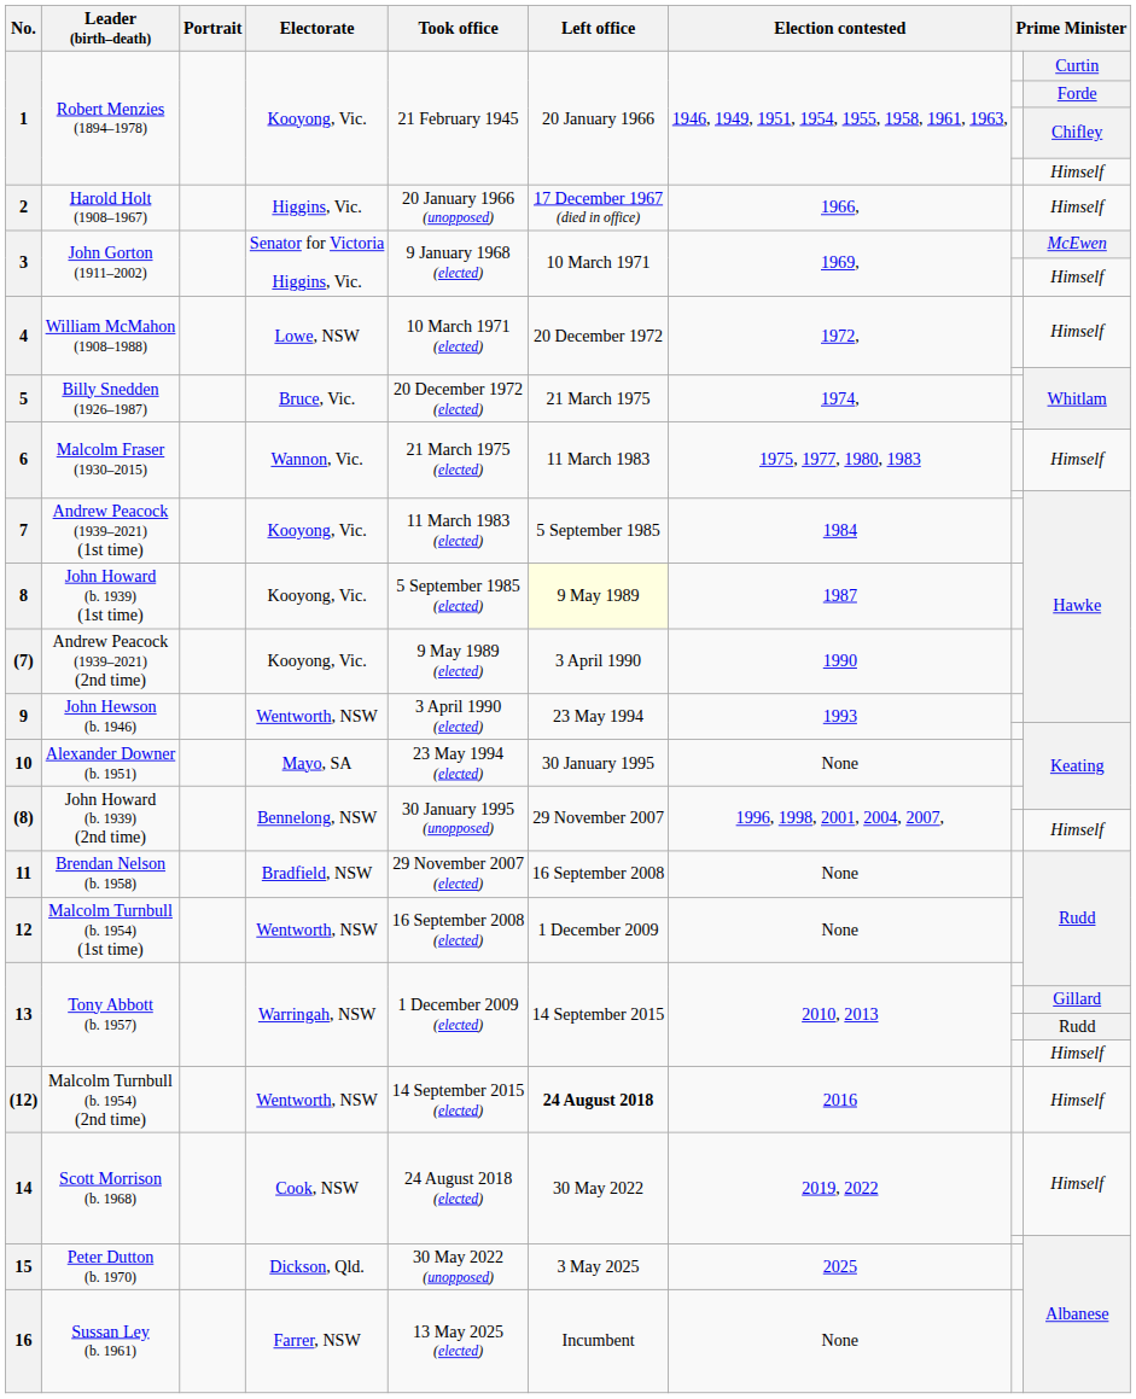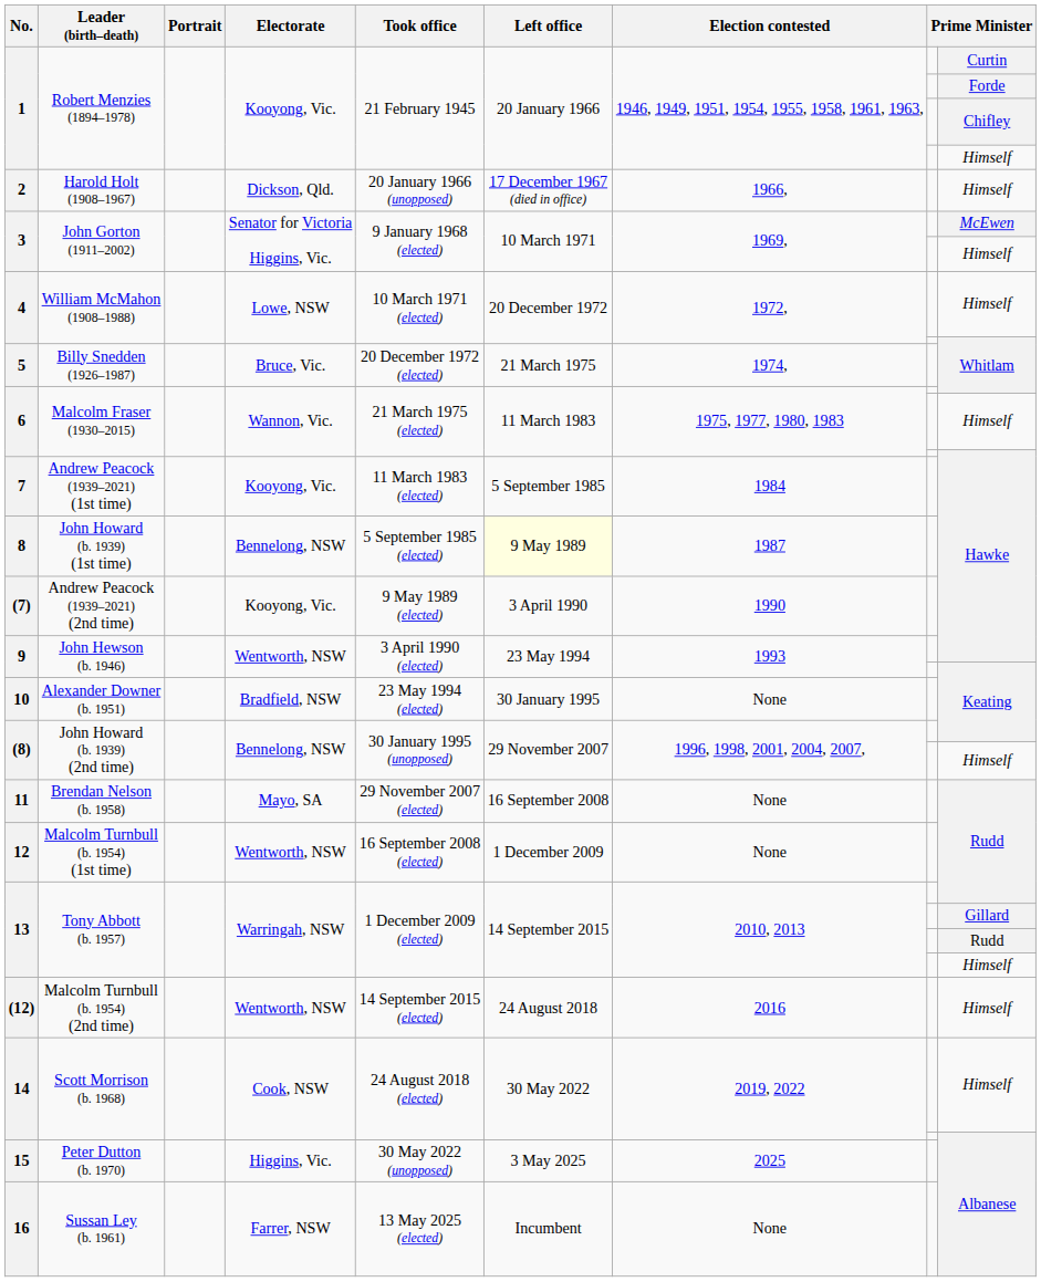2 | Electorate: Higgins, Vic. -> Dickson, Qld.
8 | Electorate: Kooyong, Vic. -> Bennelong, NSW
10 | Electorate: Mayo, SA -> Bradfield, NSW
11 | Electorate: Bradfield, NSW -> Mayo, SA
(12) | Left office: bold -> normal
15 | Electorate: Dickson, Qld. -> Higgins, Vic.
